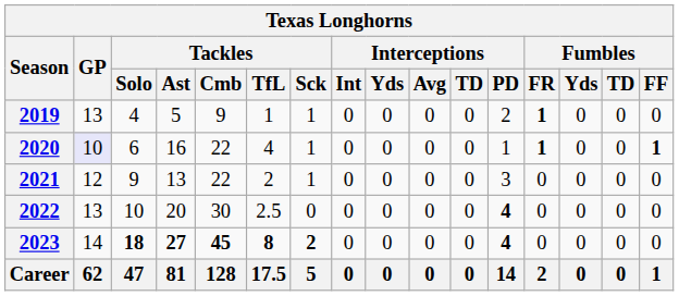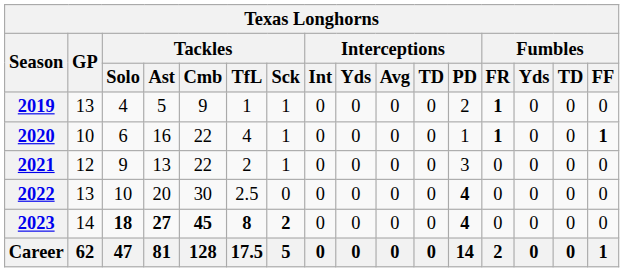2020 | GP: lavender background -> no background
